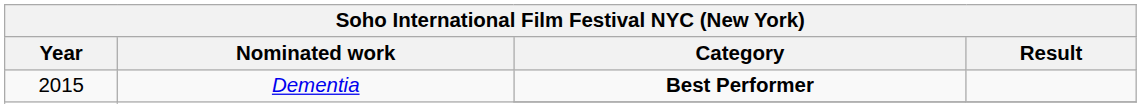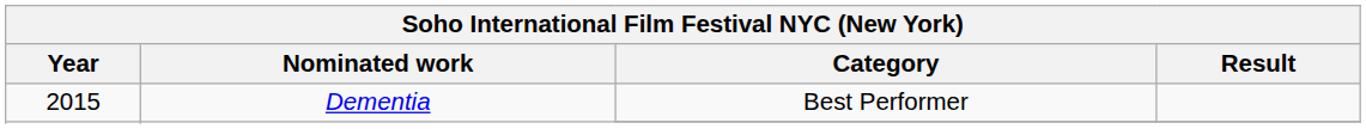Dementia / Best Performer | Category: bold -> normal
